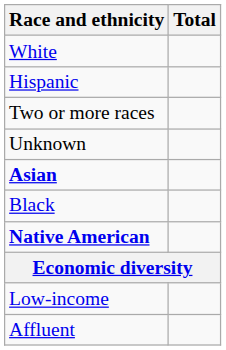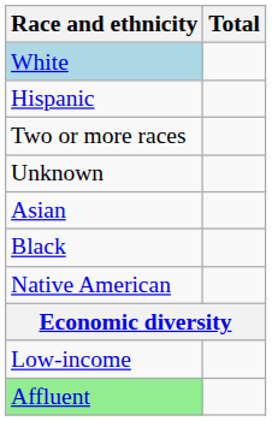White | Race and ethnicity: no background -> lightblue background
Asian | Race and ethnicity: bold -> normal
Native American | Race and ethnicity: bold -> normal
Affluent | Race and ethnicity: no background -> lightgreen background
